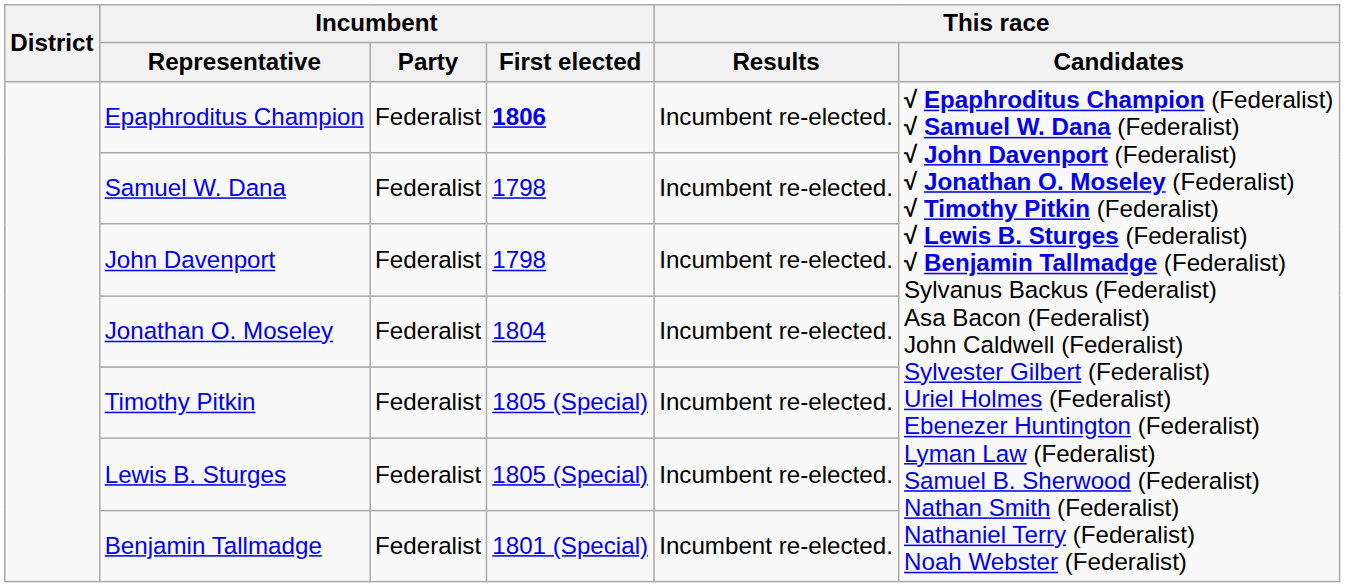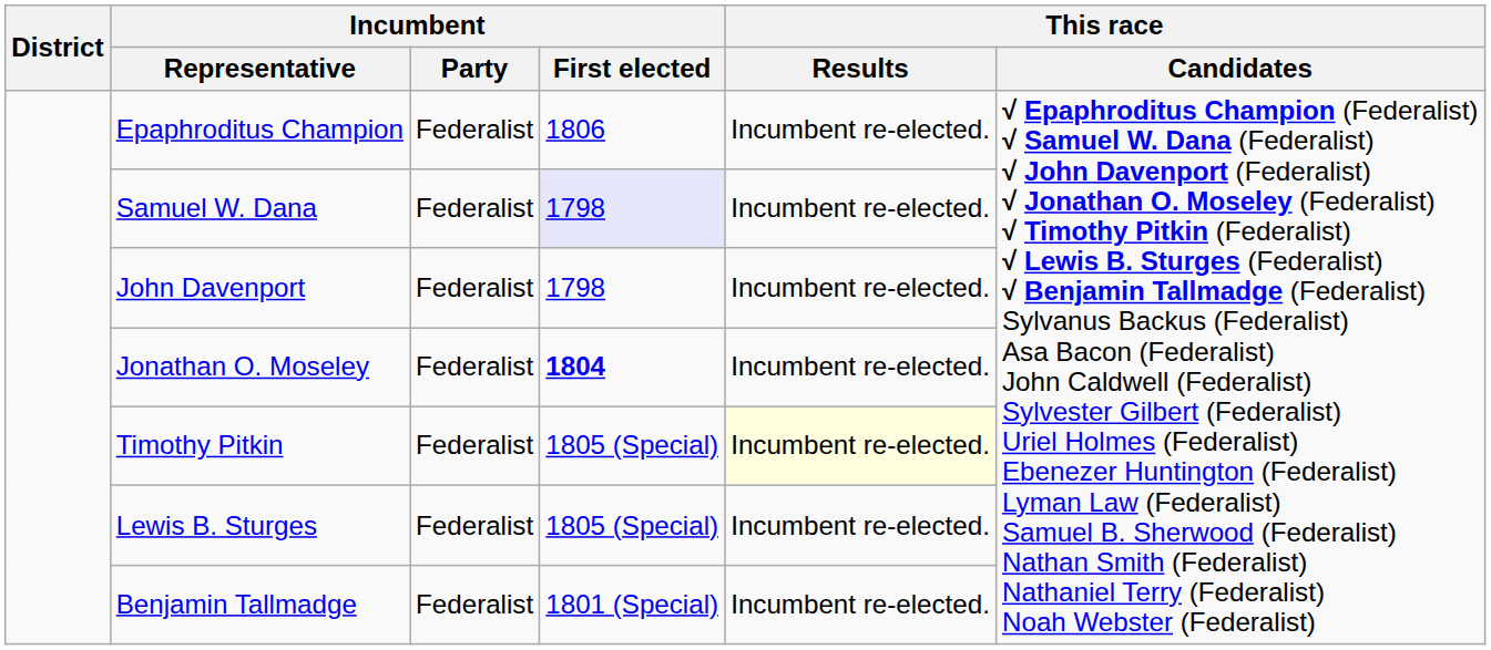Epaphroditus Champion | Incumbent / First elected: bold -> normal
Samuel W. Dana | Incumbent / First elected: no background -> lavender background
Jonathan O. Moseley | Incumbent / First elected: normal -> bold
Timothy Pitkin | This race / Results: no background -> lightyellow background
